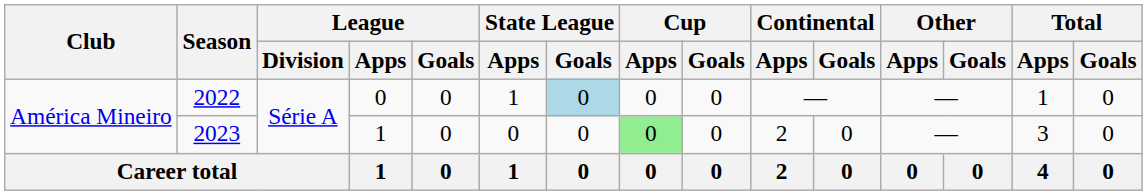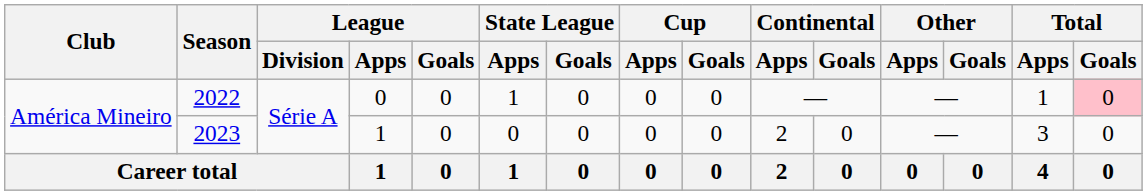2022 | State League / Goals: lightblue background -> no background
2022 | Total / Goals: no background -> pink background
2023 | Cup / Apps: lightgreen background -> no background
